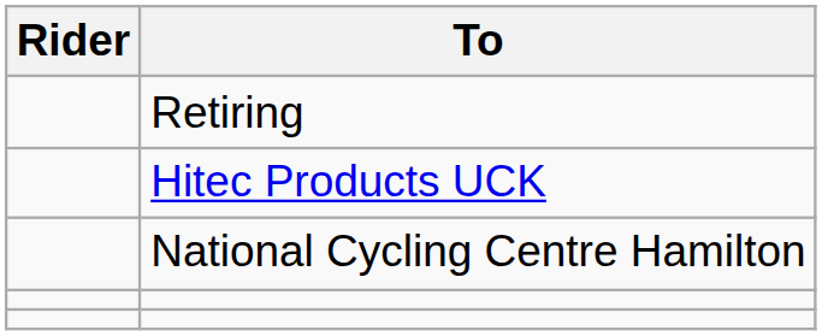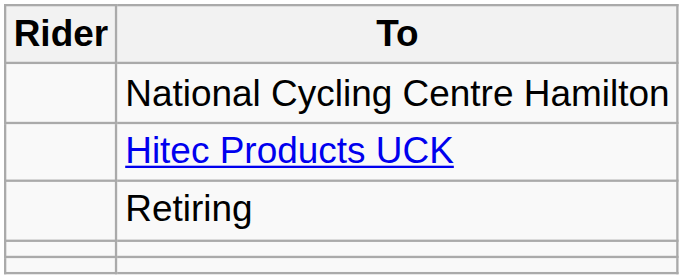row 2 | To: Retiring -> National Cycling Centre Hamilton
row 4 | To: National Cycling Centre Hamilton -> Retiring
